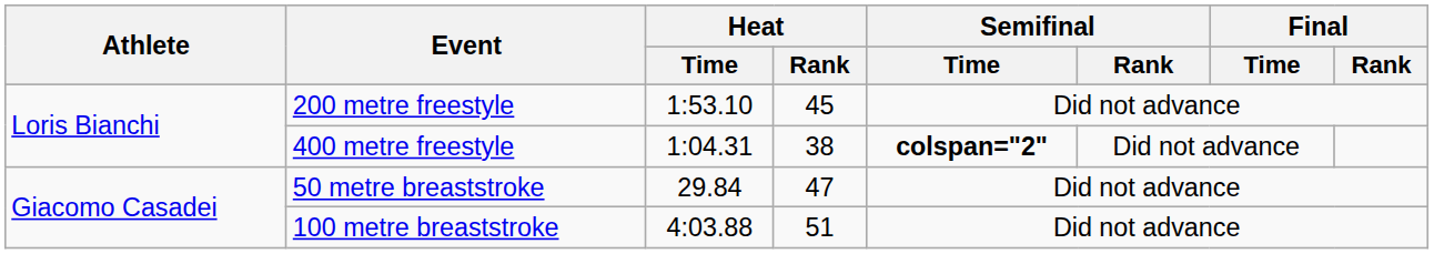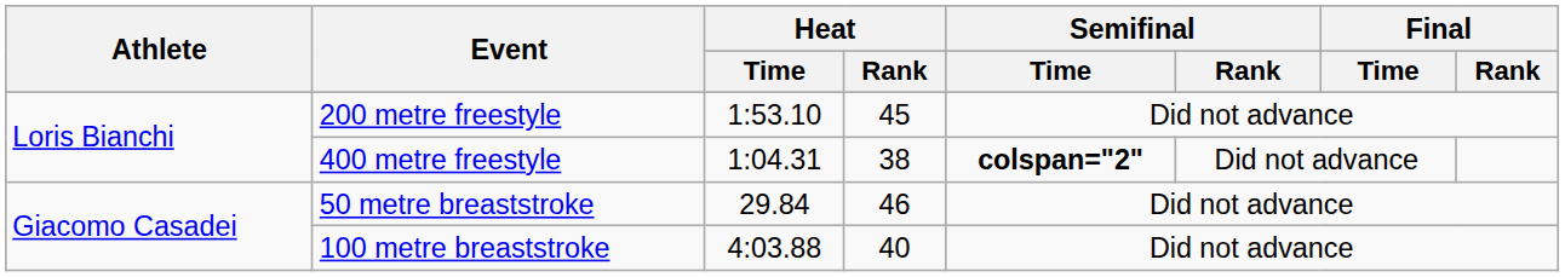50 metre breaststroke | Heat / Rank: 47 -> 46
100 metre breaststroke | Heat / Rank: 51 -> 40
